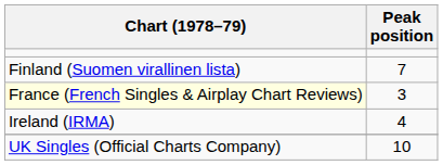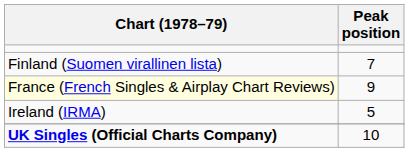row 4 | Peak position: 3 -> 9
row 5 | Peak position: 4 -> 5
row 6 | Chart (1978–79): normal -> bold
